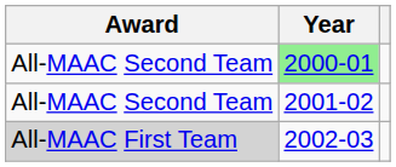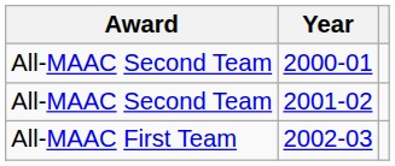row 2 | Year: lightgreen background -> no background
row 4 | Award: lightgrey background -> no background
